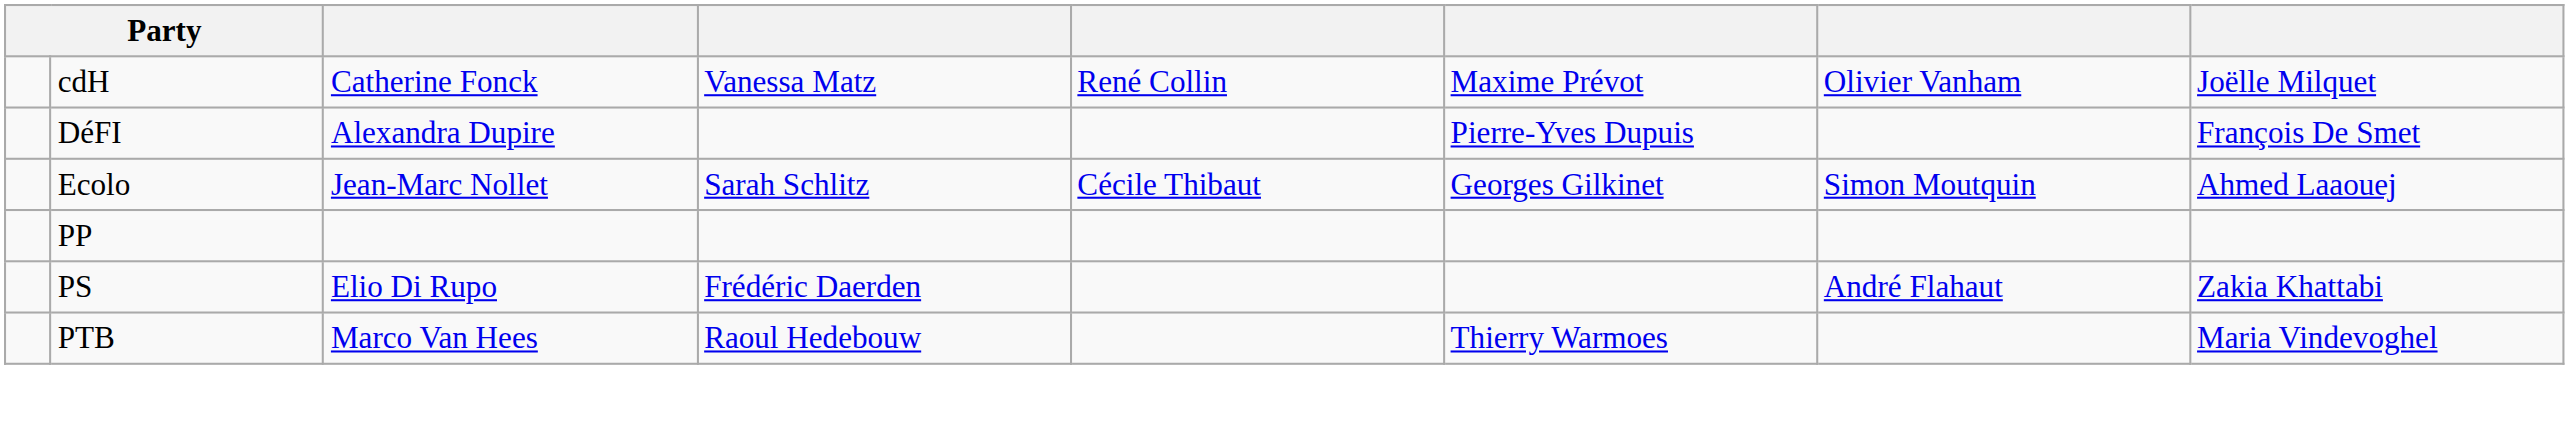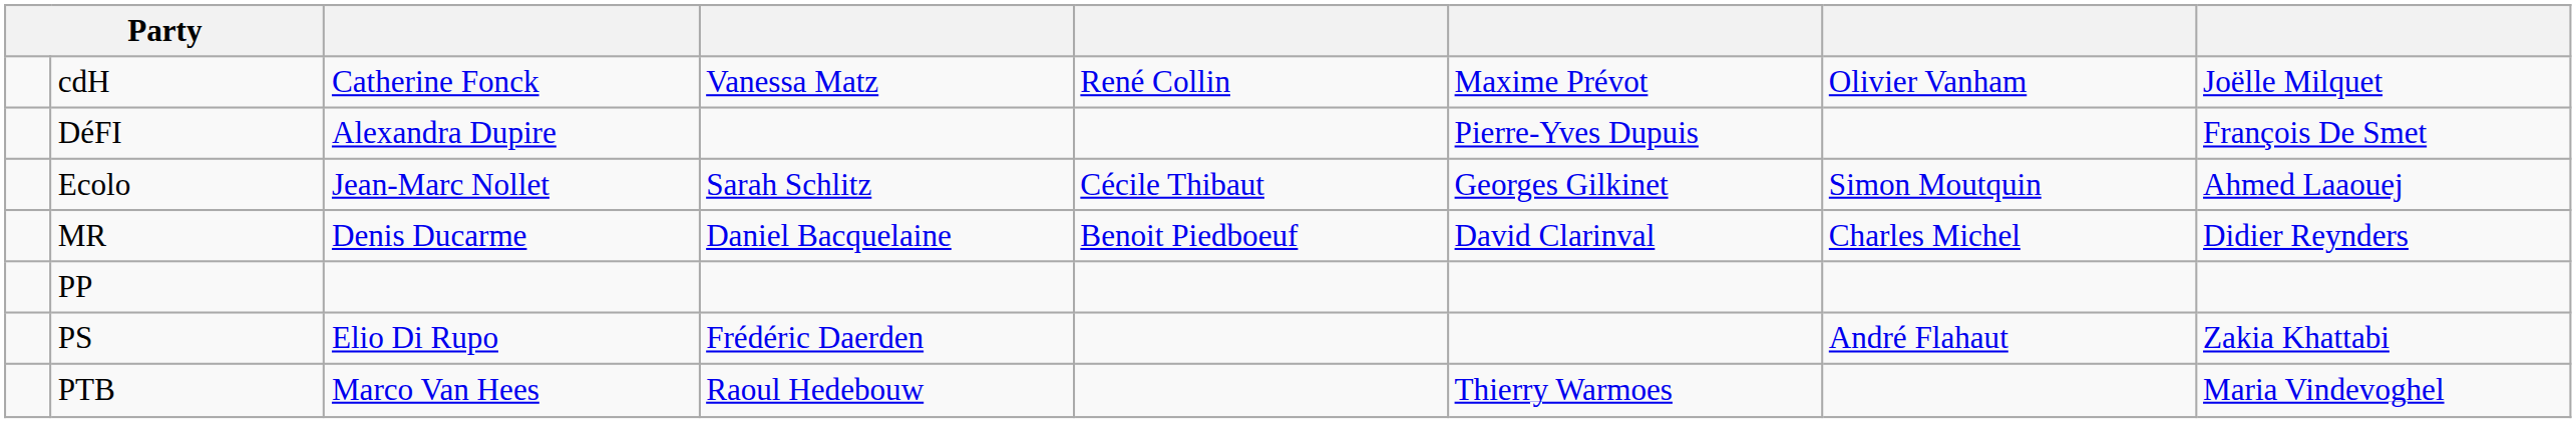+ row: MR | Denis Ducarme | Daniel Bacquelaine | Benoit Piedboeuf | David Clarinval | Charles Michel | Didier Reynders
